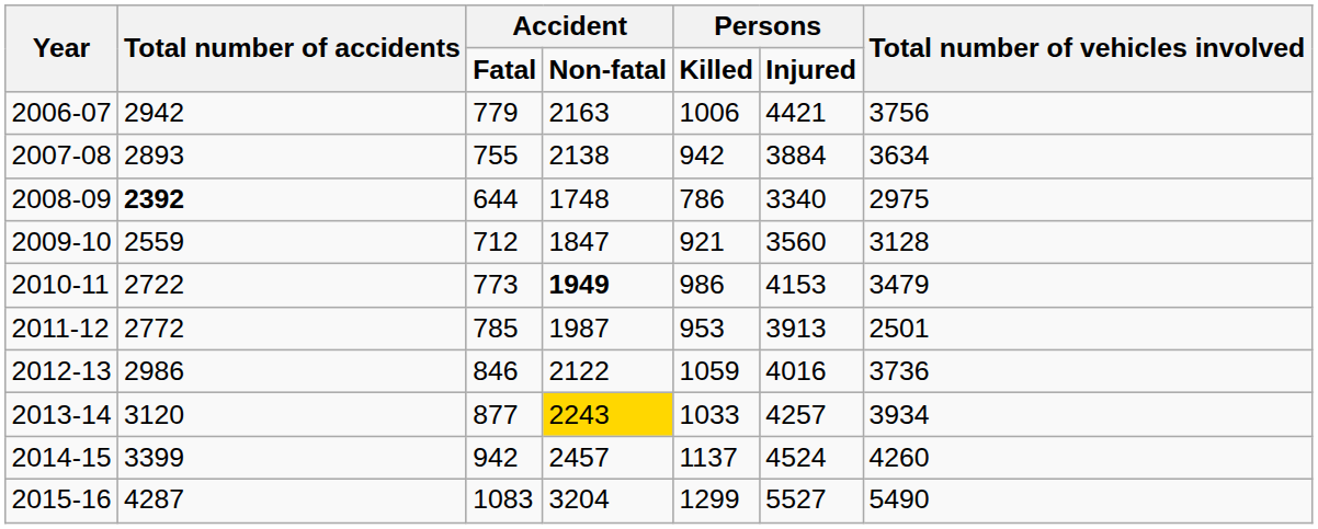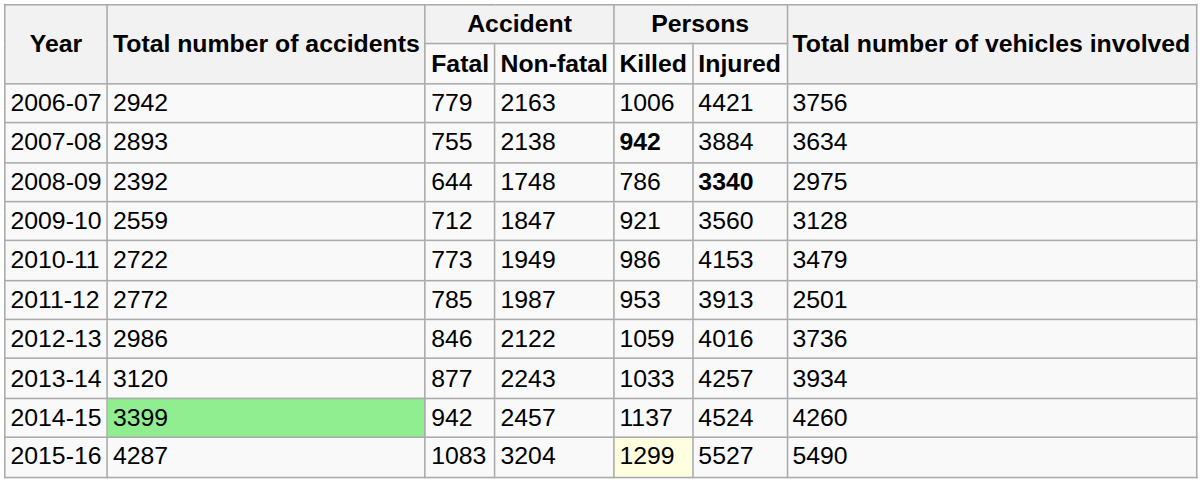2007-08 | column 5: normal -> bold
2008-09 | Total number of accidents: bold -> normal
2008-09 | column 6: normal -> bold
2010-11 | column 4: bold -> normal
2013-14 | column 4: gold background -> no background
2014-15 | Total number of accidents: no background -> lightgreen background
2015-16 | column 5: no background -> lightyellow background
